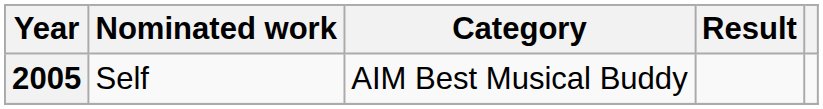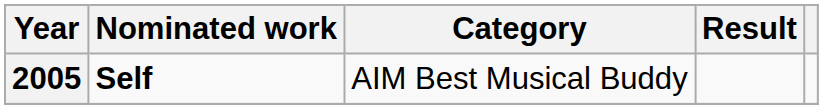2005 | Nominated work: normal -> bold
